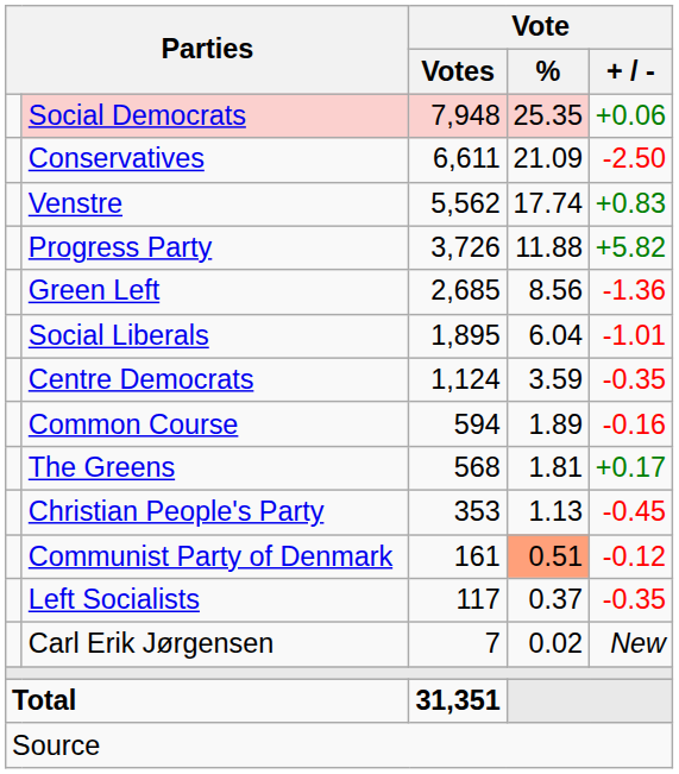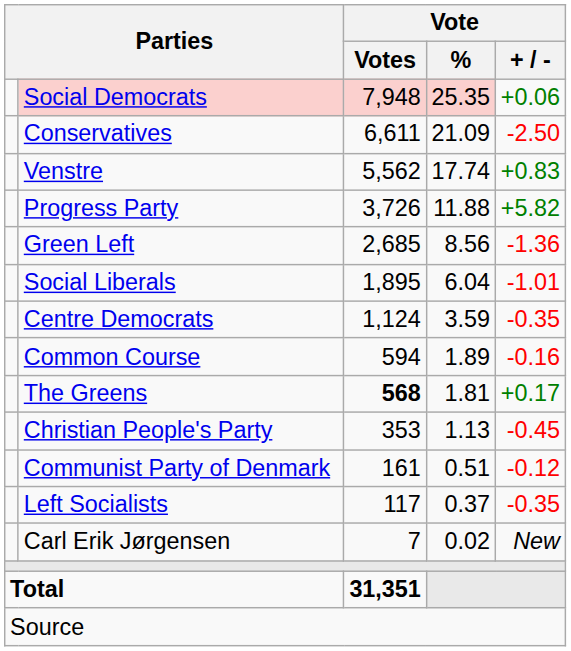The Greens | Vote / Votes: normal -> bold
Communist Party of Denmark | Vote / %: lightsalmon background -> no background
